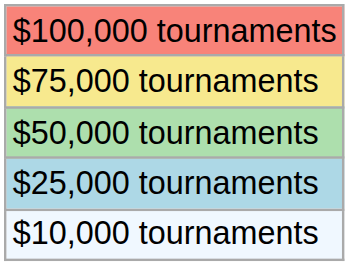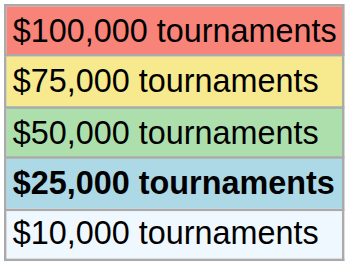row 4 | column 1: normal -> bold
